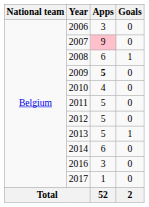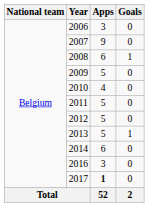2007 | Apps: pink background -> no background
2009 | Apps: bold -> normal
2017 | Apps: normal -> bold
